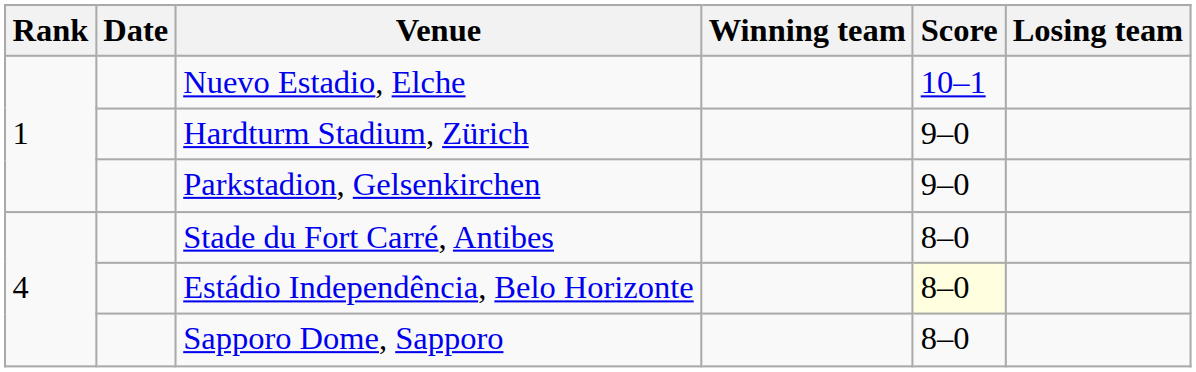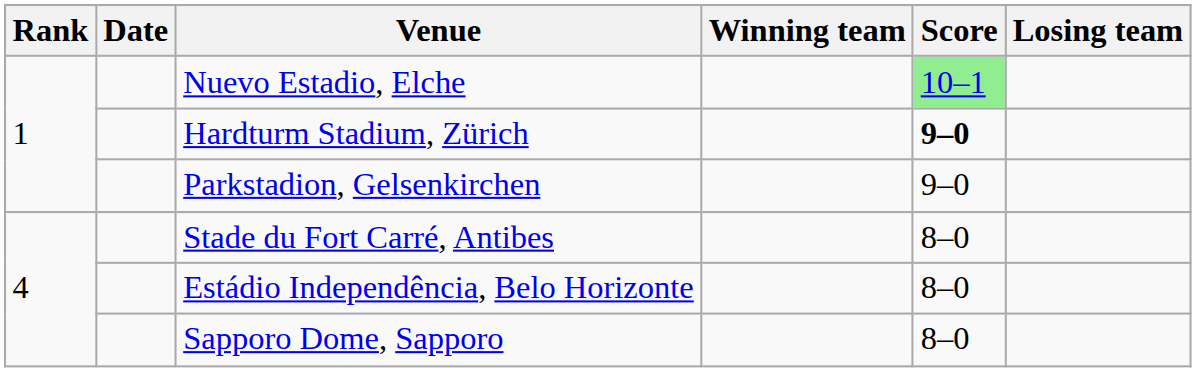Nuevo Estadio, Elche | Score: no background -> lightgreen background
Hardturm Stadium, Zürich | Score: normal -> bold
Estádio Independência, Belo Horizonte | Score: lightyellow background -> no background
